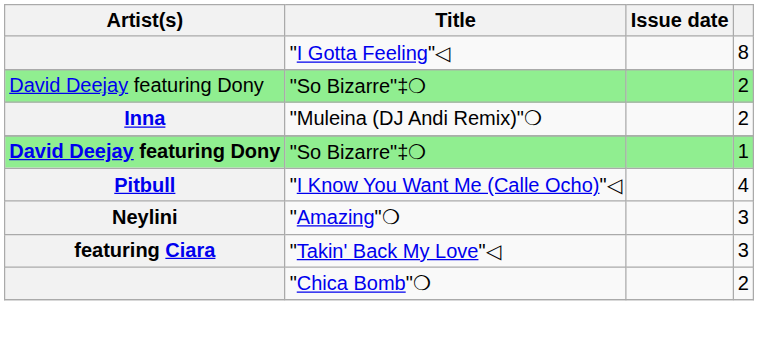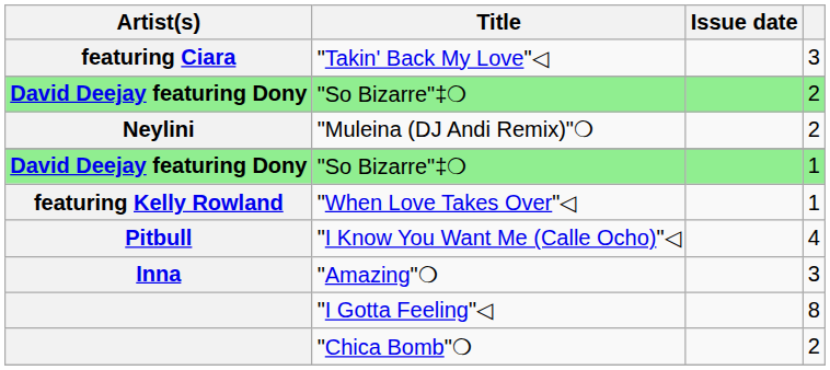rows swapped: "Takin' Back My Love"◁ <-> "I Gotta Feeling"◁
"So Bizarre"‡❍ / 2 | Artist(s): normal -> bold
"Muleina (DJ Andi Remix)"❍ | Artist(s): Inna -> Neylini
+ row: featuring Kelly Rowland | "When Love Takes Over"◁ | 1
"Amazing"❍ | Artist(s): Neylini -> Inna
